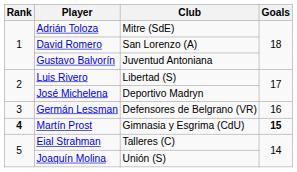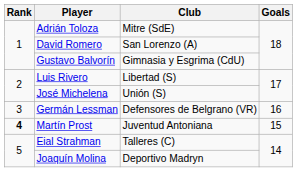Gustavo Balvorín | Club: Juventud Antoniana -> Gimnasia y Esgrima (CdU)
José Michelena | Club: Deportivo Madryn -> Unión (S)
Martín Prost | Club: Gimnasia y Esgrima (CdU) -> Juventud Antoniana
Martín Prost | Goals: bold -> normal
Joaquín Molina | Club: Unión (S) -> Deportivo Madryn
